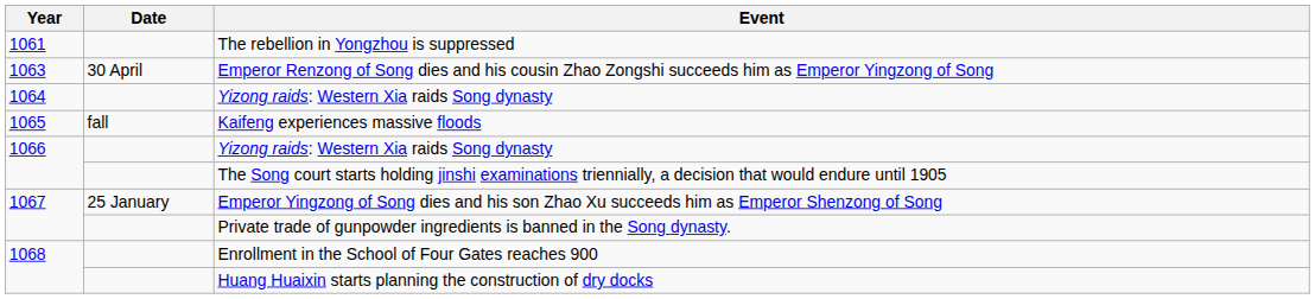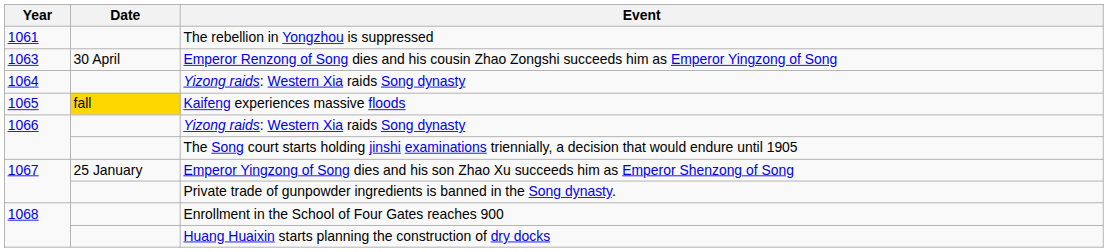Kaifeng experiences massive floods | Date: no background -> gold background
